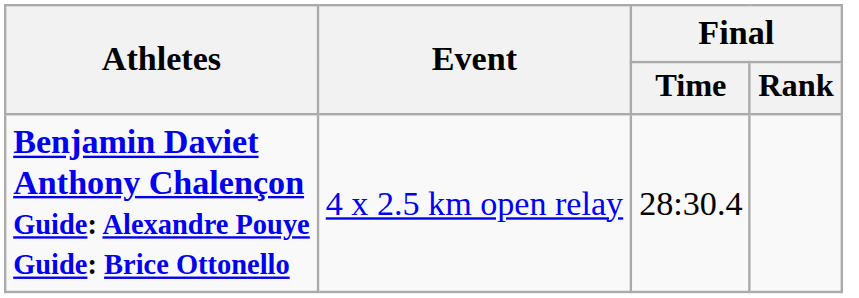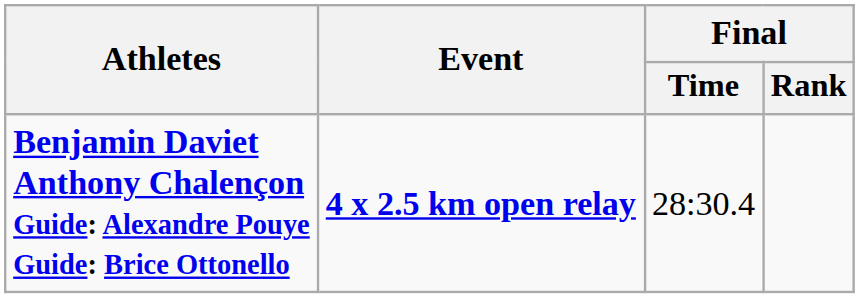row 3 | Event: normal -> bold
